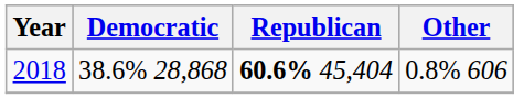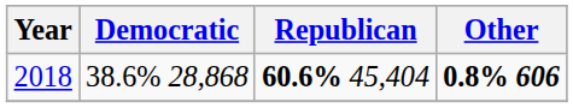2018 | Other: normal -> bold
